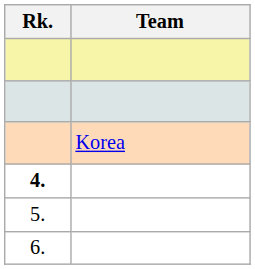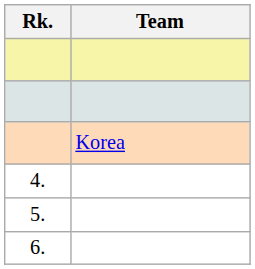row 5 | Rk.: bold -> normal
